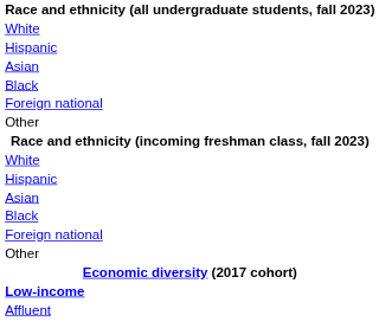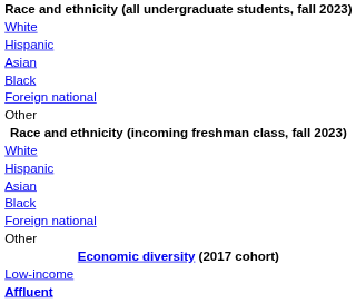Low-income | column 1: bold -> normal
Affluent | column 1: normal -> bold
